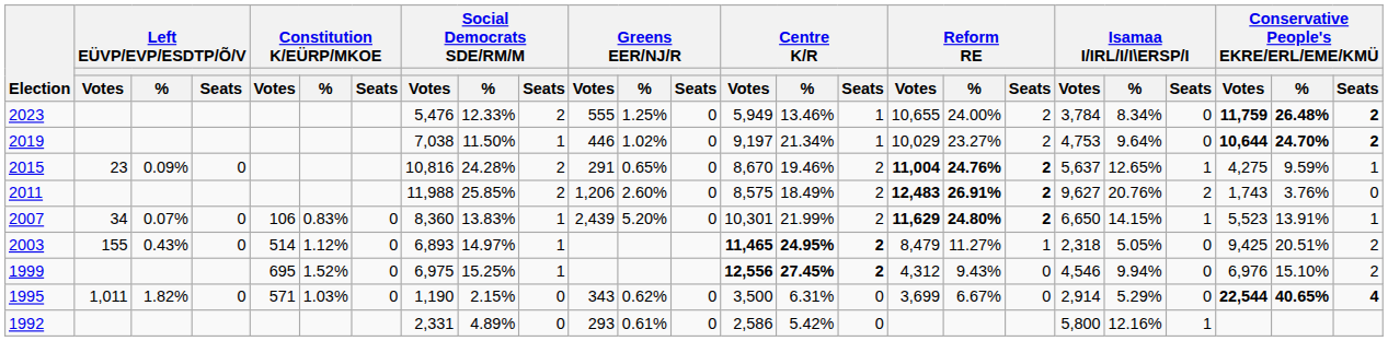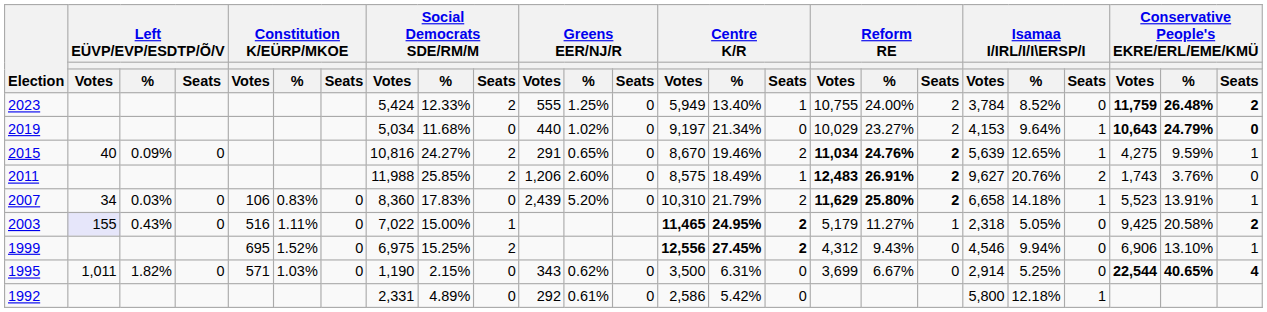2023 | Social Democrats SDE/RM/M / Votes: 5,476 -> 5,424
2023 | Centre K/R / %: 13.46% -> 13.40%
2023 | Reform RE / Votes: 10,655 -> 10,755
2023 | Isamaa I/IRL/I/I\ERSP/I / %: 8.34% -> 8.52%
2019 | Social Democrats SDE/RM/M / Votes: 7,038 -> 5,034
2019 | Social Democrats SDE/RM/M / %: 11.50% -> 11.68%
2019 | Social Democrats SDE/RM/M / Seats: 1 -> 0
2019 | Greens EER/NJ/R / Votes: 446 -> 440
2019 | Centre K/R / Seats: 1 -> 0
2019 | Isamaa I/IRL/I/I\ERSP/I / Votes: 4,753 -> 4,153
2019 | Isamaa I/IRL/I/I\ERSP/I / Seats: 0 -> 1
2019 | Conservative People's EKRE/ERL/EME/KMÜ / Votes: 10,644 -> 10,643
2019 | Conservative People's EKRE/ERL/EME/KMÜ / %: 24.70% -> 24.79%
2019 | Conservative People's EKRE/ERL/EME/KMÜ / Seats: 2 -> 0
2015 | Left EÜVP/EVP/ESDTP/Õ/V / Votes: 23 -> 40
2015 | Social Democrats SDE/RM/M / %: 24.28% -> 24.27%
2015 | Reform RE / Votes: 11,004 -> 11,034
2015 | Isamaa I/IRL/I/I\ERSP/I / Votes: 5,637 -> 5,639
2011 | Centre K/R / Seats: 2 -> 1
2007 | Left EÜVP/EVP/ESDTP/Õ/V / %: 0.07% -> 0.03%
2007 | Social Democrats SDE/RM/M / %: 13.83% -> 17.83%
2007 | Social Democrats SDE/RM/M / Seats: 1 -> 0
2007 | Centre K/R / Votes: 10,301 -> 10,310
2007 | Centre K/R / %: 21.99% -> 21.79%
2007 | Reform RE / %: 24.80% -> 25.80%
2007 | Isamaa I/IRL/I/I\ERSP/I / Votes: 6,650 -> 6,658
2007 | Isamaa I/IRL/I/I\ERSP/I / %: 14.15% -> 14.18%
2003 | Left EÜVP/EVP/ESDTP/Õ/V / Votes: no background -> lavender background
2003 | Constitution K/EÜRP/MKOE / Votes: 514 -> 516
2003 | Constitution K/EÜRP/MKOE / %: 1.12% -> 1.11%
2003 | Social Democrats SDE/RM/M / Votes: 6,893 -> 7,022
2003 | Social Democrats SDE/RM/M / %: 14.97% -> 15.00%
2003 | Reform RE / Votes: 8,479 -> 5,179
2003 | Conservative People's EKRE/ERL/EME/KMÜ / %: 20.51% -> 20.58%
2003 | Conservative People's EKRE/ERL/EME/KMÜ / Seats: normal -> bold
1999 | Social Democrats SDE/RM/M / Seats: 1 -> 2
1999 | Conservative People's EKRE/ERL/EME/KMÜ / Votes: 6,976 -> 6,906
1999 | Conservative People's EKRE/ERL/EME/KMÜ / %: 15.10% -> 13.10%
1999 | Conservative People's EKRE/ERL/EME/KMÜ / Seats: 2 -> 1
1995 | Isamaa I/IRL/I/I\ERSP/I / %: 5.29% -> 5.25%
1992 | Greens EER/NJ/R / Votes: 293 -> 292
1992 | Isamaa I/IRL/I/I\ERSP/I / %: 12.16% -> 12.18%
